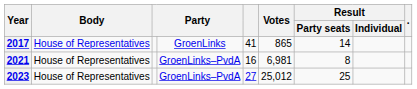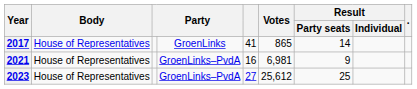2021 | Result / Party seats: 8 -> 9
2023 | Votes: 25,012 -> 25,612
